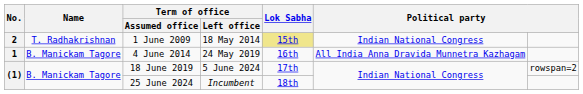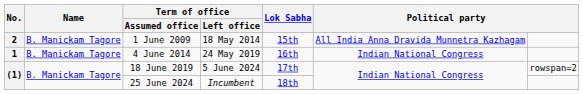1 June 2009 | Name: T. Radhakrishnan -> B. Manickam Tagore
1 June 2009 | Lok Sabha: khaki background -> no background
1 June 2009 | column 6: Indian National Congress -> All India Anna Dravida Munnetra Kazhagam
4 June 2014 | column 6: All India Anna Dravida Munnetra Kazhagam -> Indian National Congress
